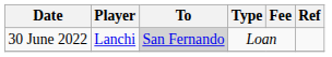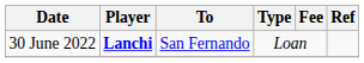30 June 2022 | Player: normal -> bold
30 June 2022 | To: lightgrey background -> no background
